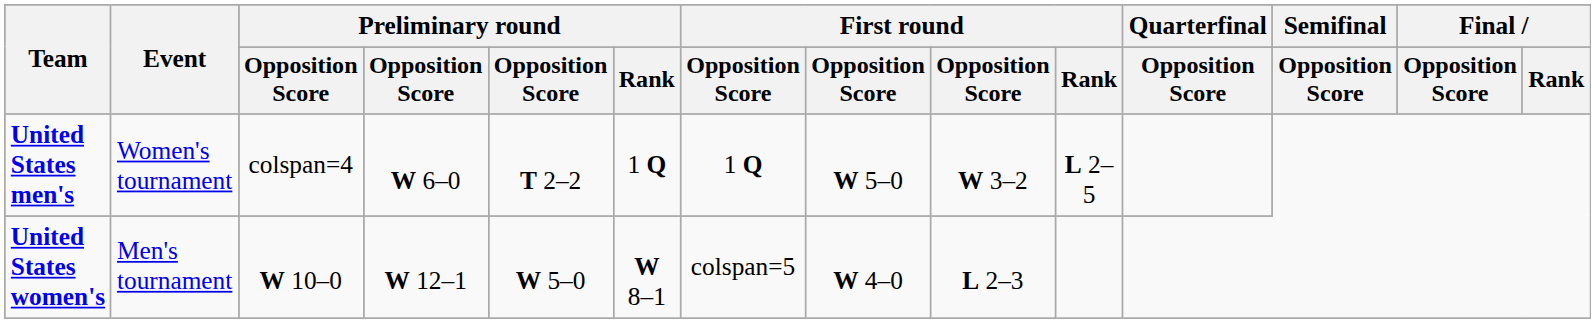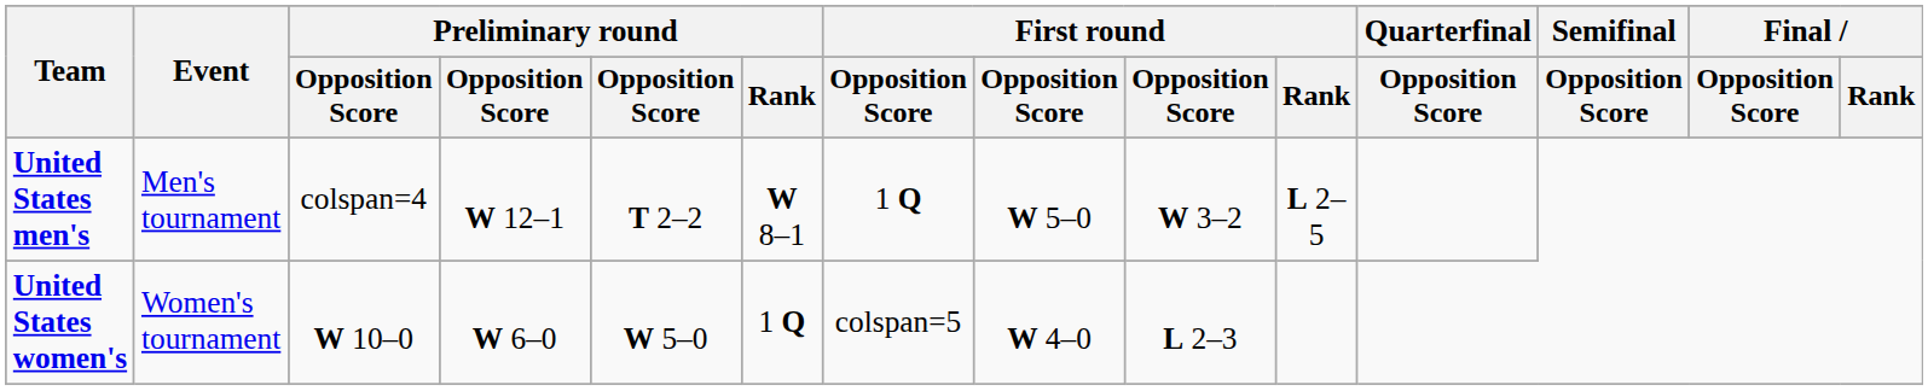United States men's | Event: Women's tournament -> Men's tournament
United States men's | column 4: W 6–0 -> W 12–1
United States men's | Preliminary round / Rank: 1 Q -> W 8–1
United States women's | Event: Men's tournament -> Women's tournament
United States women's | column 4: W 12–1 -> W 6–0
United States women's | Preliminary round / Rank: W 8–1 -> 1 Q
